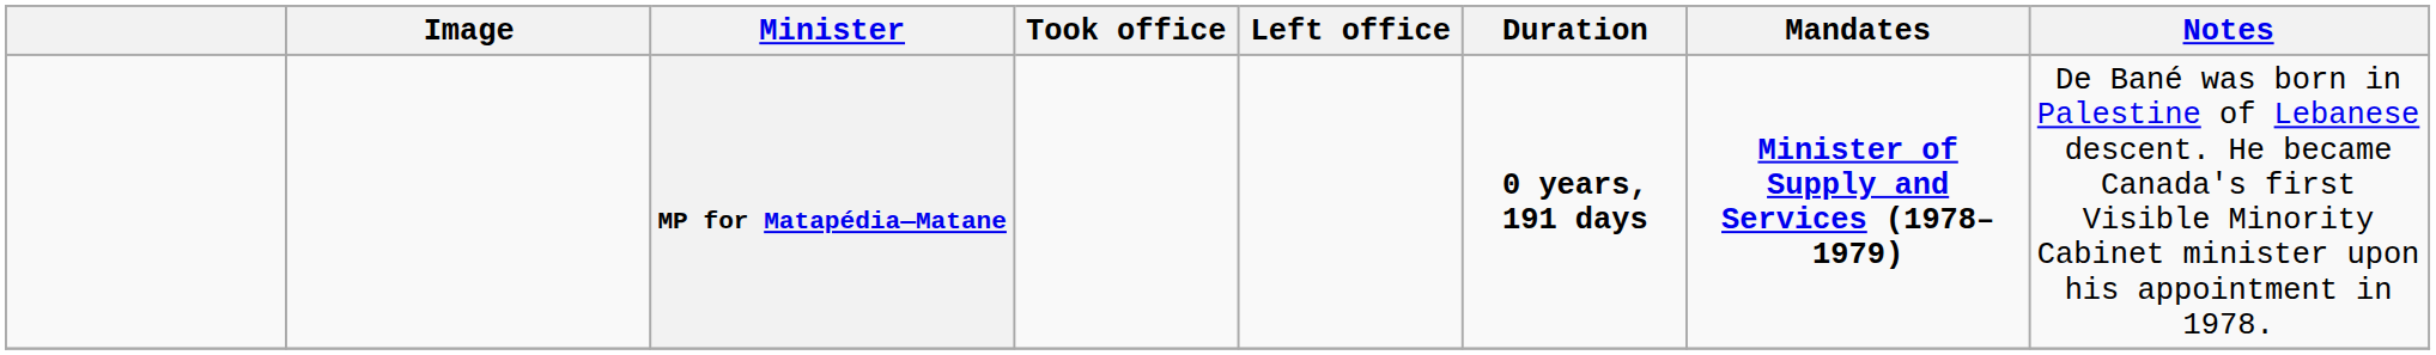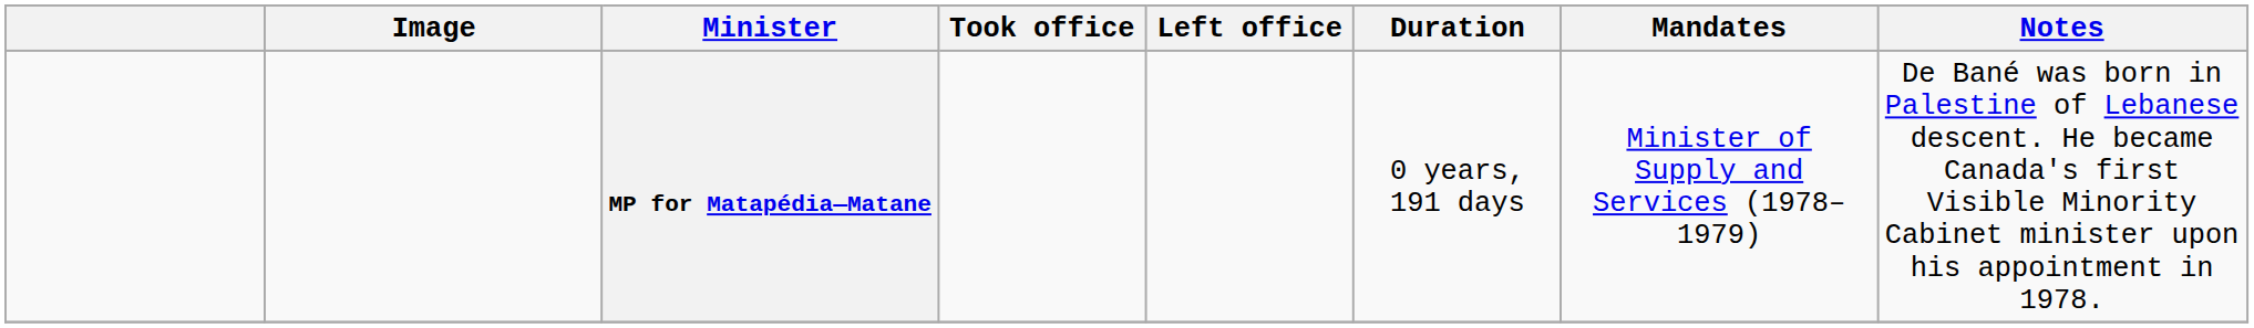MP for Matapédia—Matane | Duration: bold -> normal
MP for Matapédia—Matane | Mandates: bold -> normal
